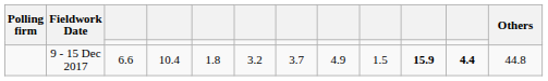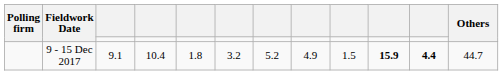row 3 | column 3: 6.6 -> 9.1
row 3 | column 7: 3.7 -> 5.2
row 3 | Others: 44.8 -> 44.7
